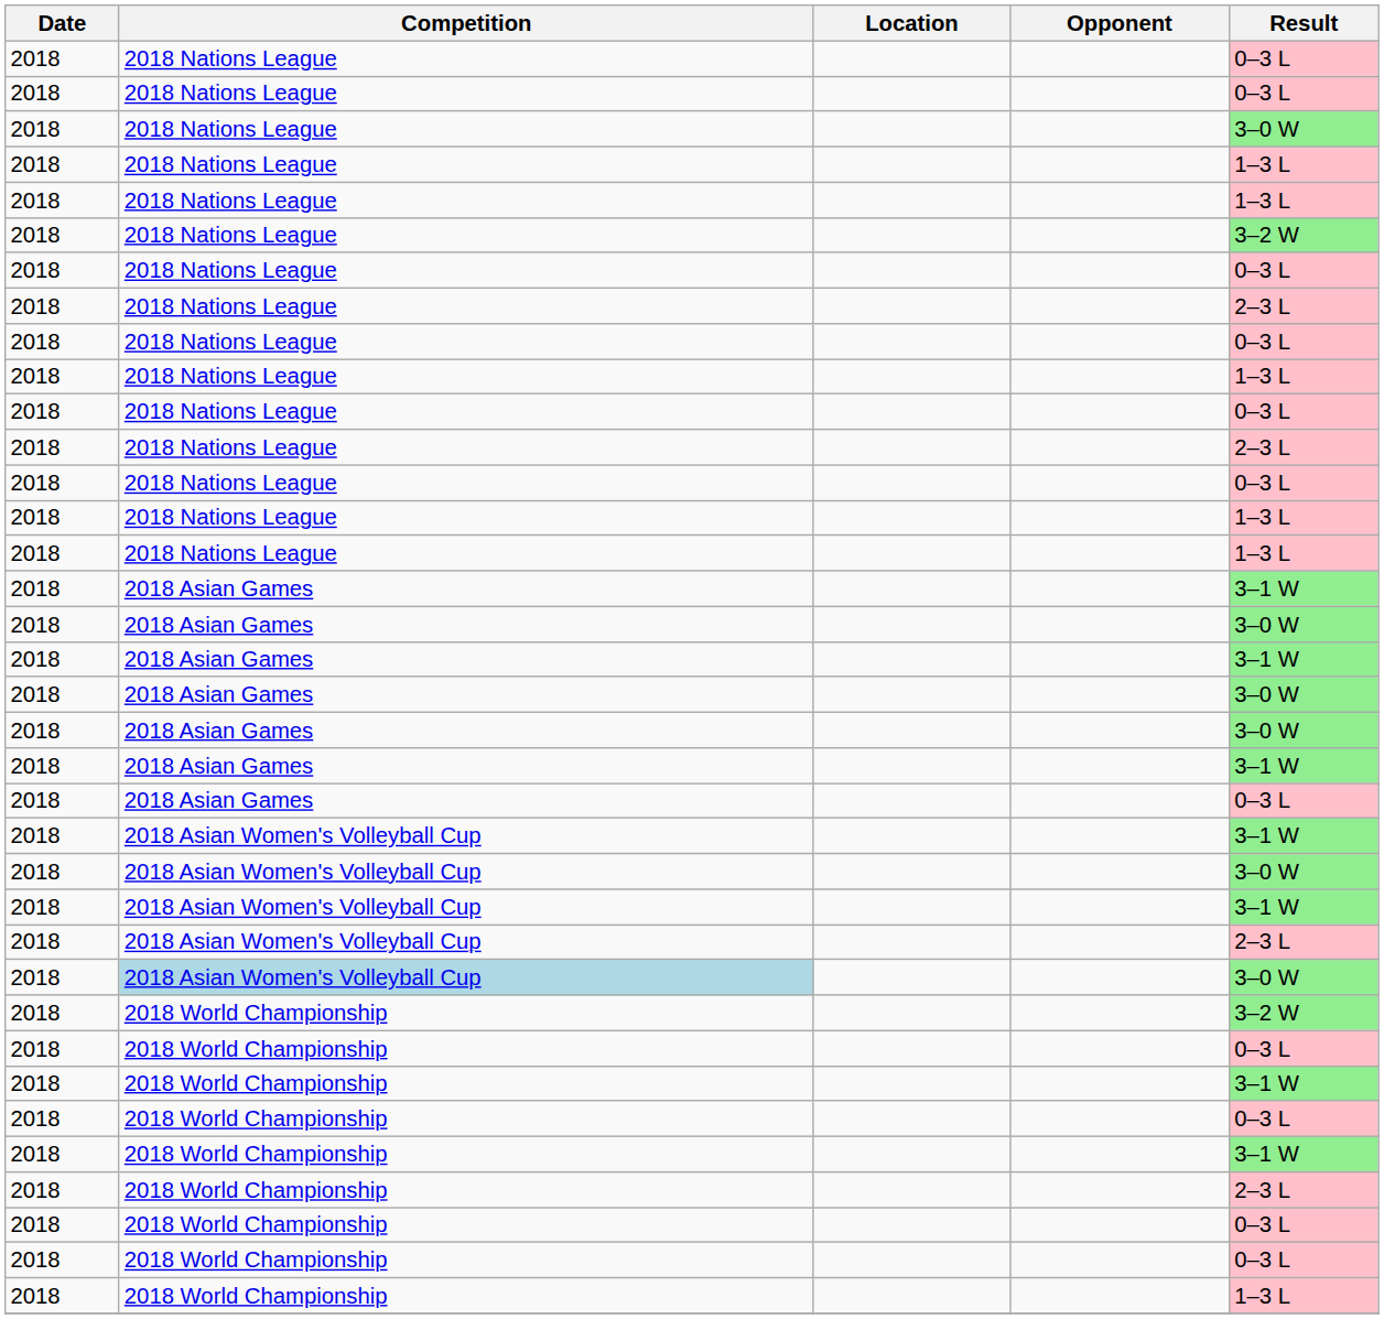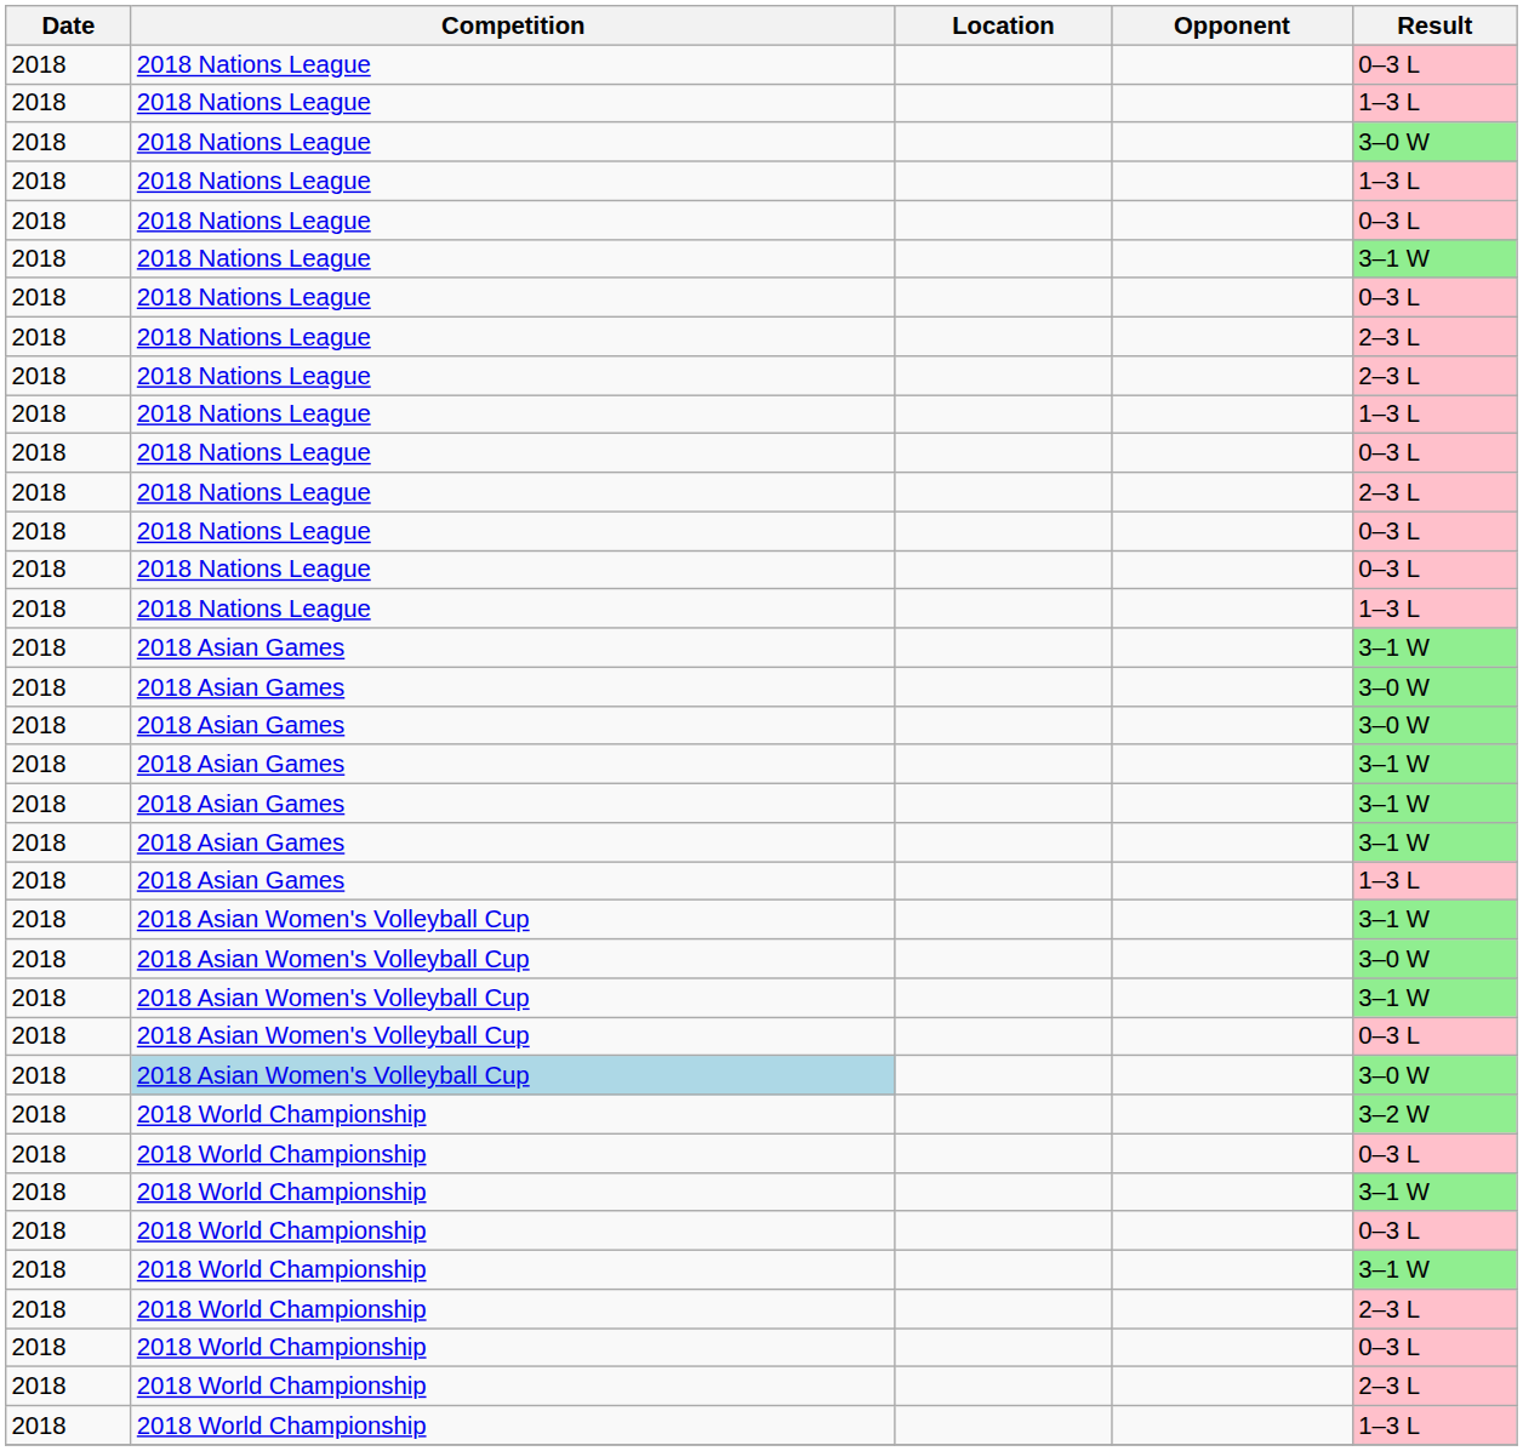row 3 | Result: 0–3 L -> 1–3 L
row 6 | Result: 1–3 L -> 0–3 L
row 7 | Result: 3–2 W -> 3–1 W
row 10 | Result: 0–3 L -> 2–3 L
row 15 | Result: 1–3 L -> 0–3 L
row 19 | Result: 3–1 W -> 3–0 W
row 20 | Result: 3–0 W -> 3–1 W
row 21 | Result: 3–0 W -> 3–1 W
row 23 | Result: 0–3 L -> 1–3 L
row 27 | Result: 2–3 L -> 0–3 L
row 36 | Result: 0–3 L -> 2–3 L
